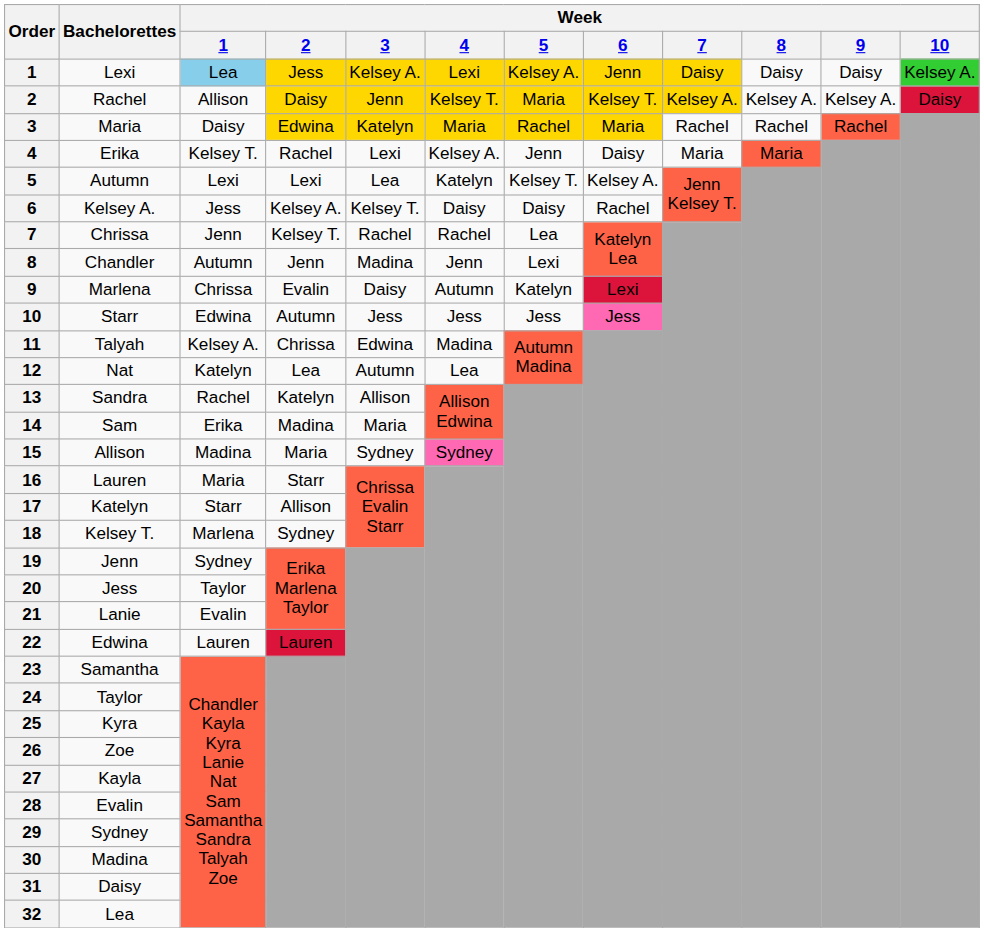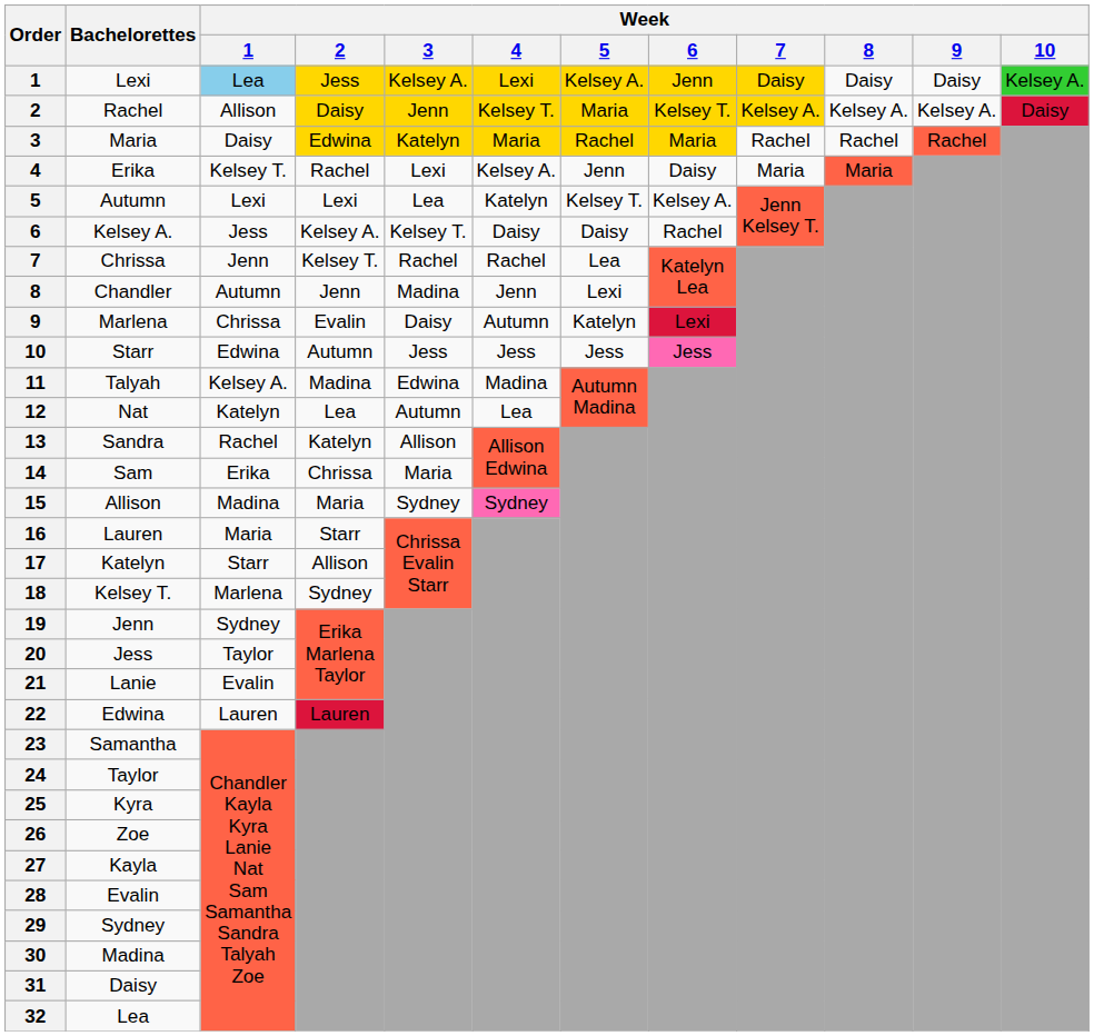11 | Week / 2: Chrissa -> Madina
14 | Week / 2: Madina -> Chrissa
